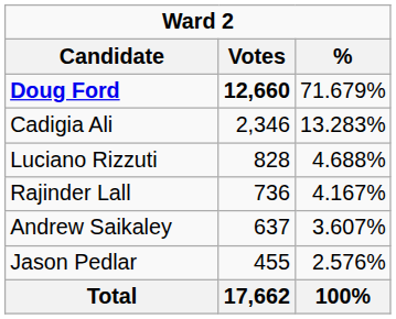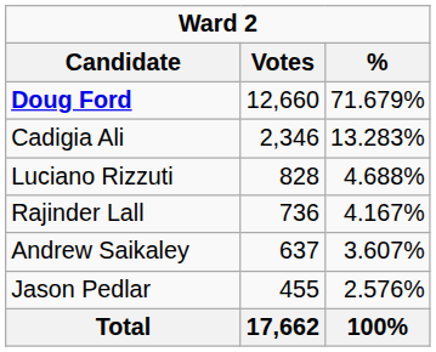Doug Ford | Votes: bold -> normal
